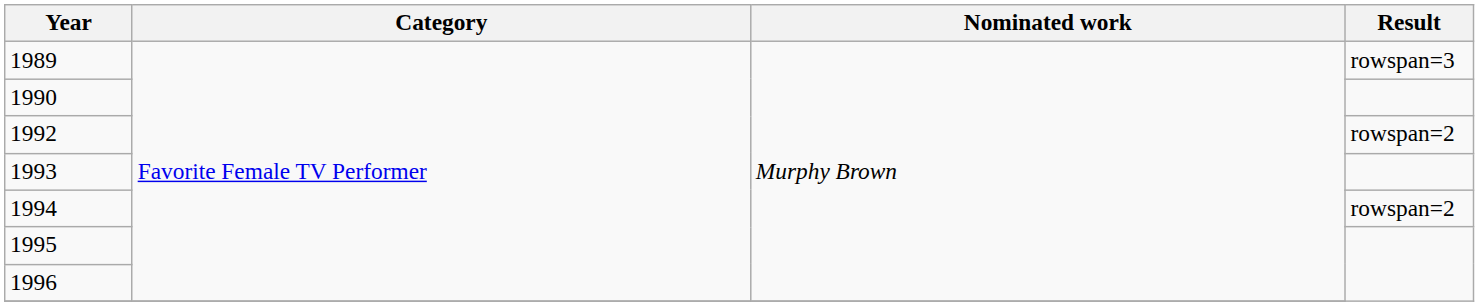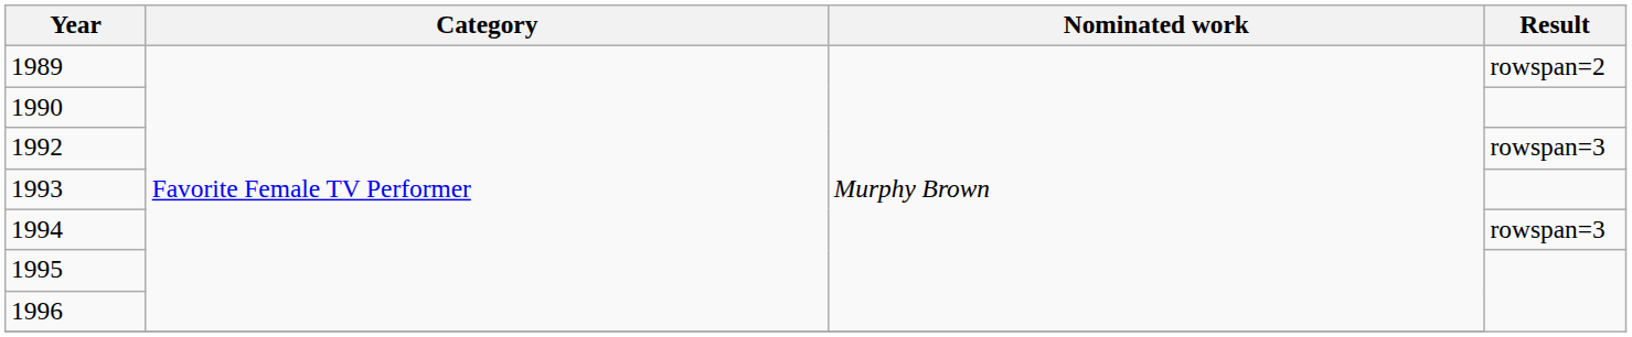1989 | Result: rowspan=3 -> rowspan=2
1992 | Result: rowspan=2 -> rowspan=3
1994 | Result: rowspan=2 -> rowspan=3
